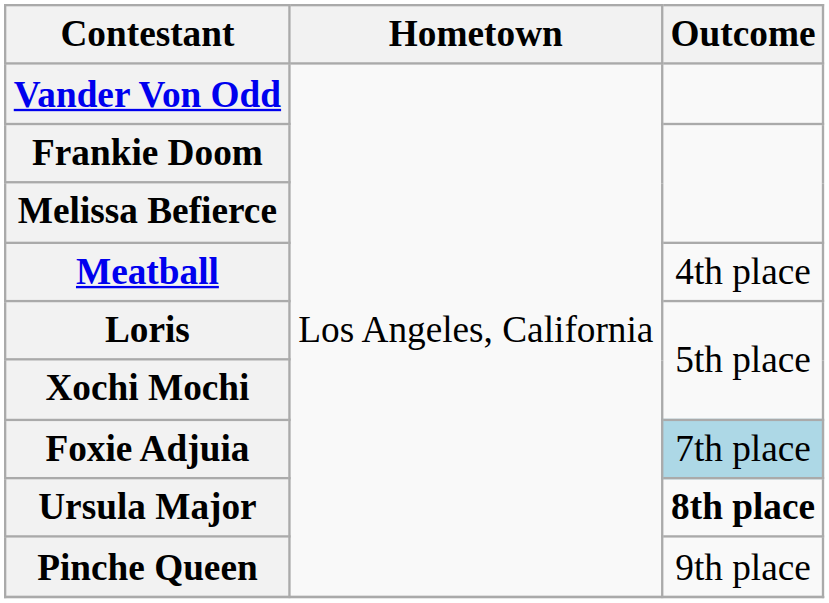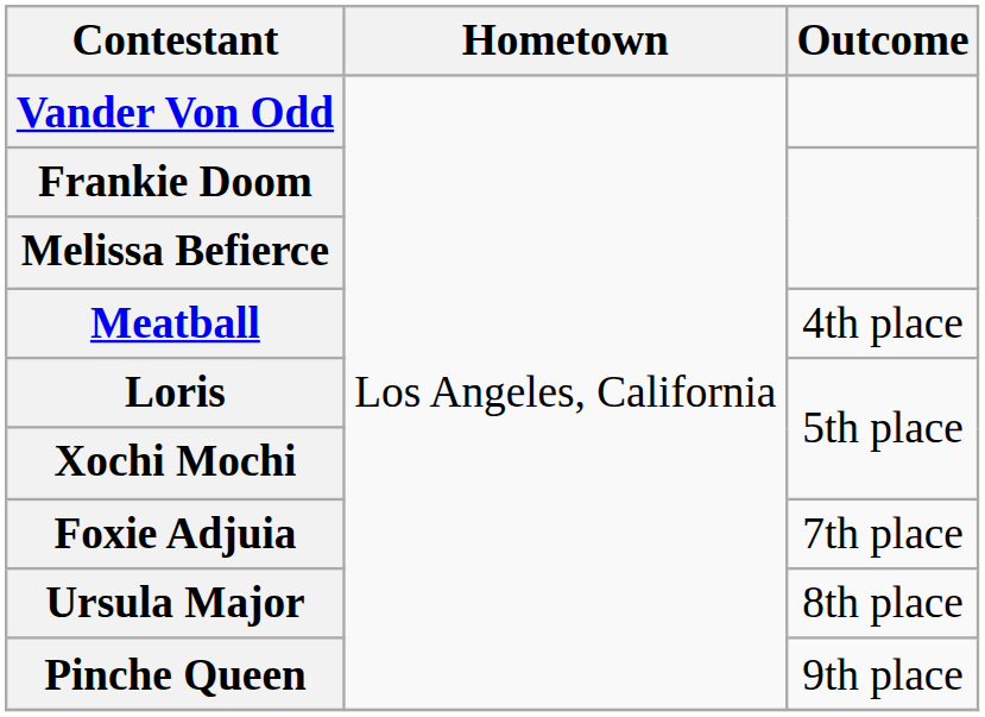Foxie Adjuia | Outcome: lightblue background -> no background
Ursula Major | Outcome: bold -> normal
